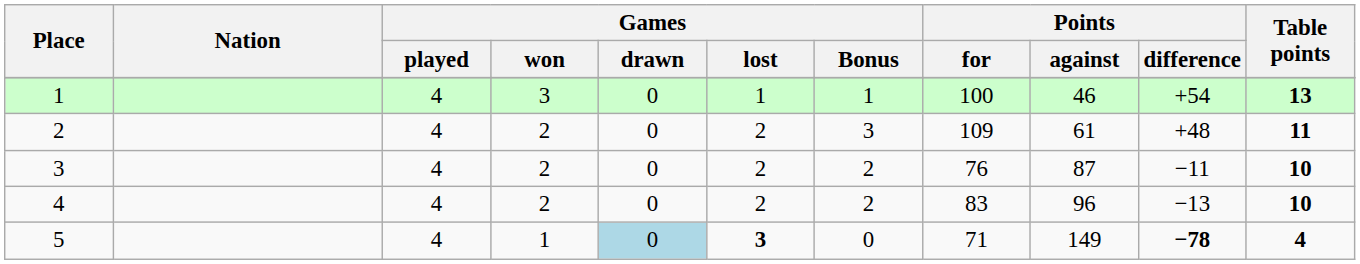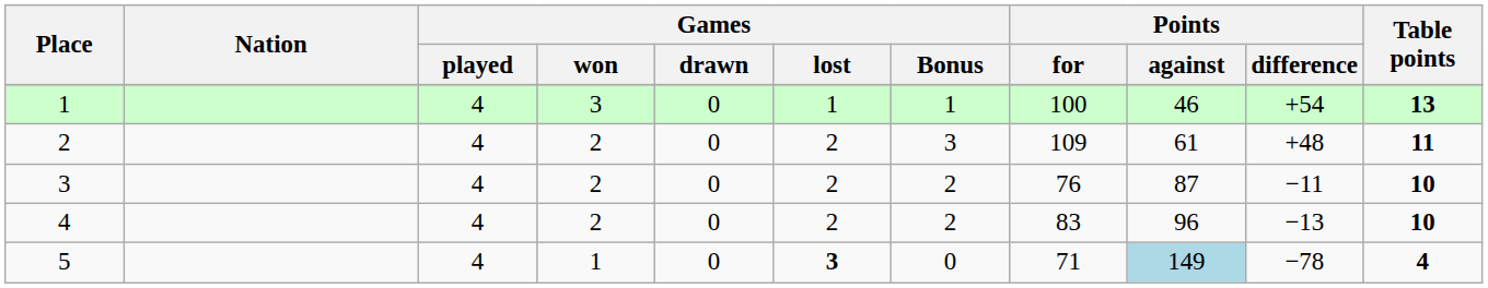5 | Games / drawn: lightblue background -> no background
5 | Points / against: no background -> lightblue background
5 | Points / difference: bold -> normal
